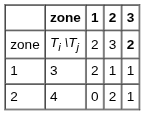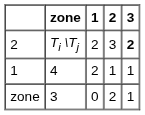row 2 | column 1: zone -> 2
row 3 | zone: 3 -> 4
row 4 | column 1: 2 -> zone
row 4 | zone: 4 -> 3
